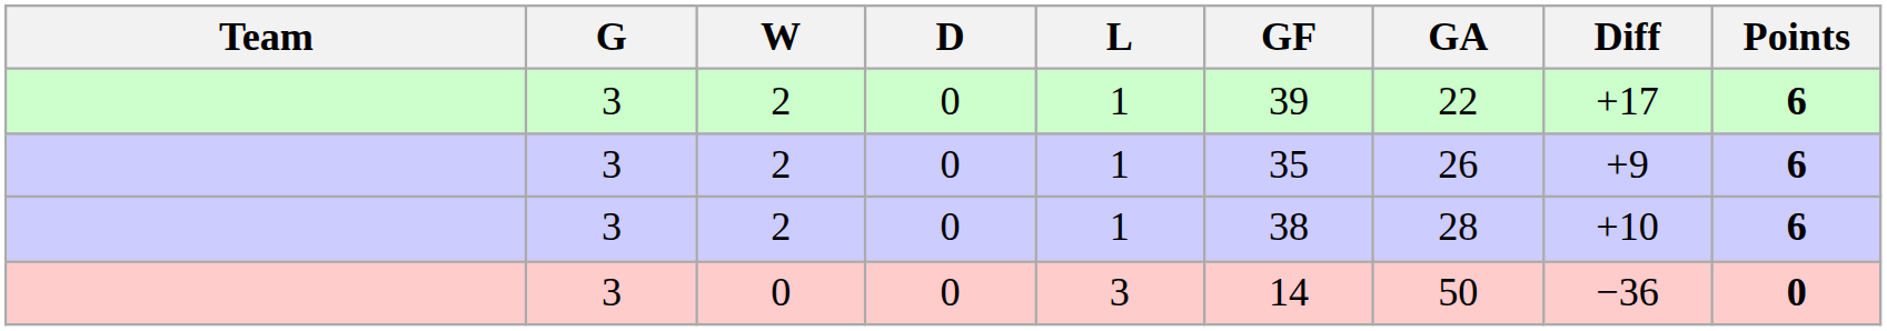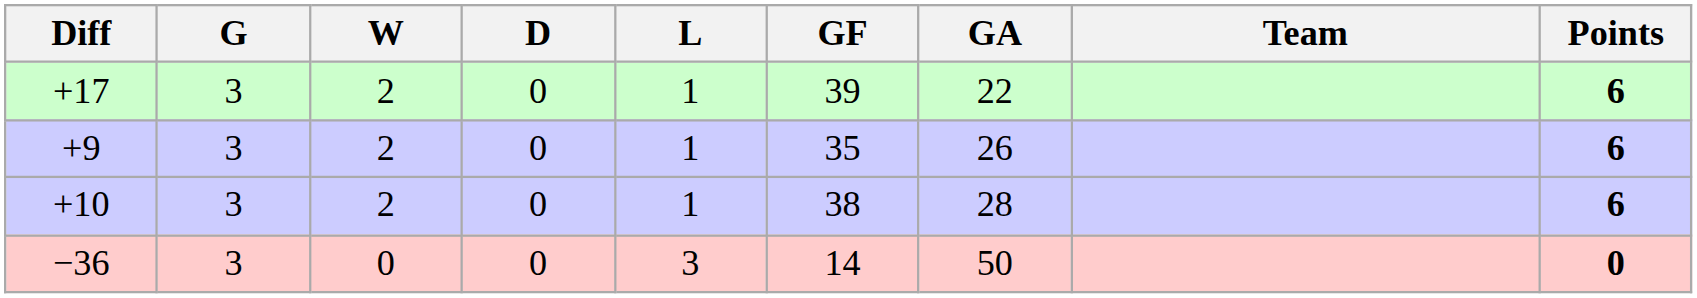columns swapped: Team <-> Diff
